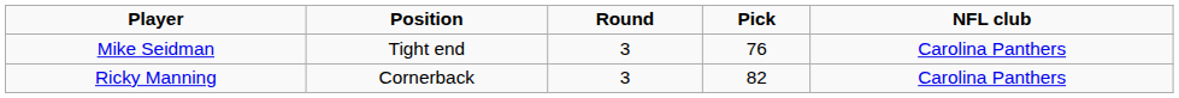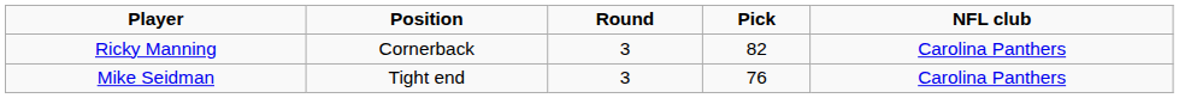rows swapped: Mike Seidman <-> Ricky Manning
